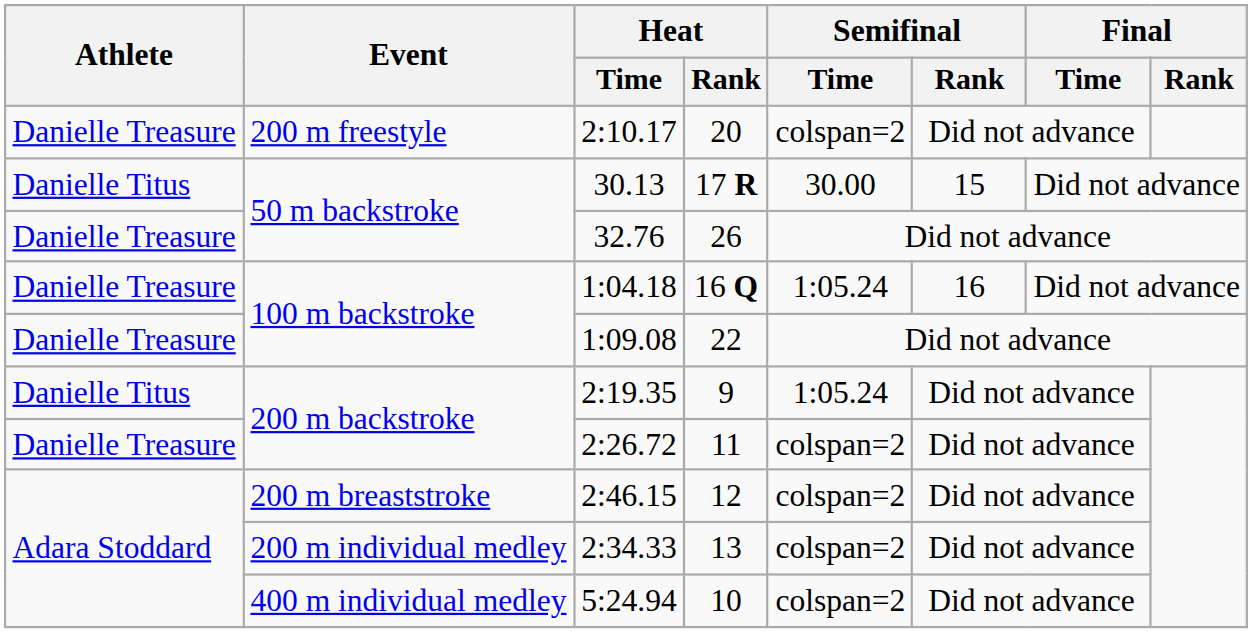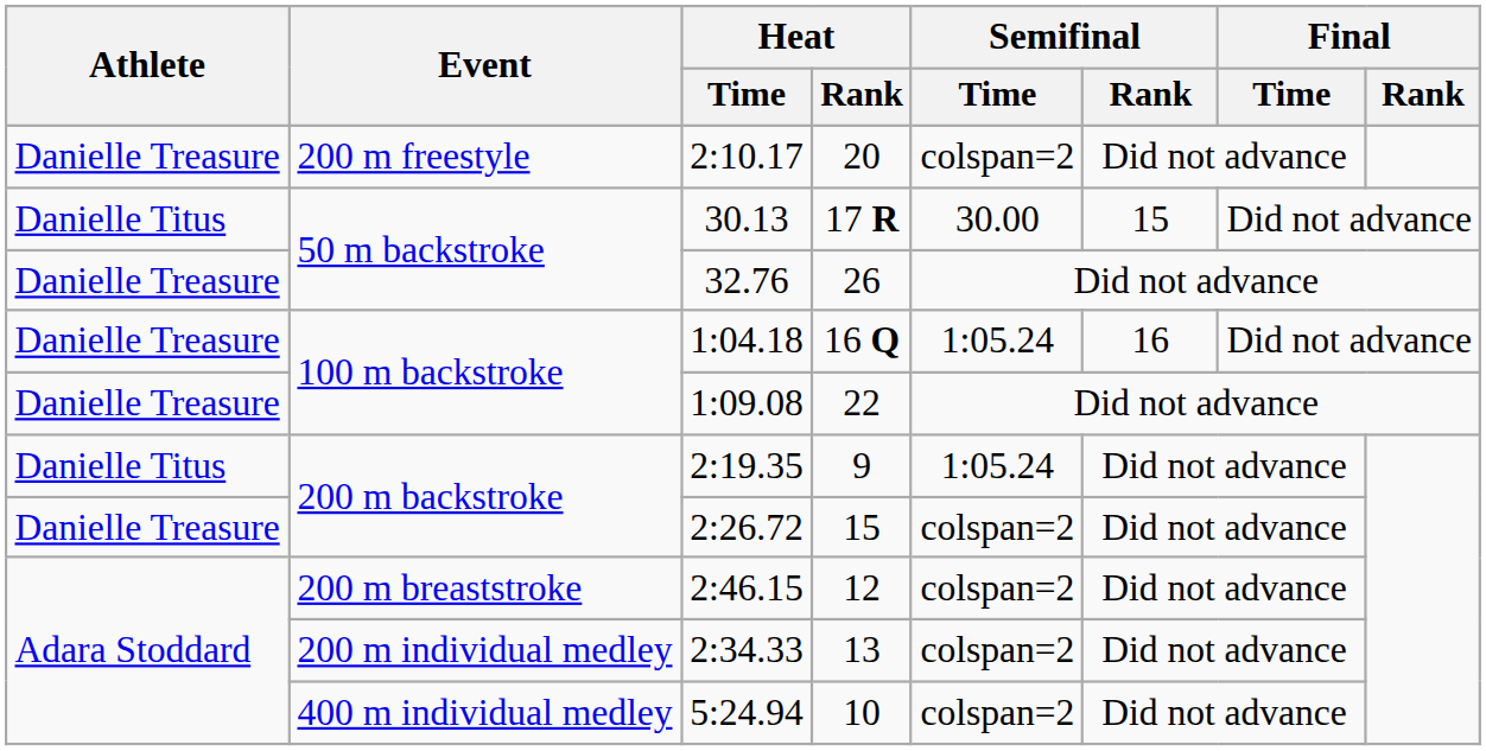2:26.72 | Heat / Rank: 11 -> 15
